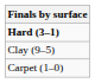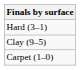row 2 | column 1: bold -> normal
